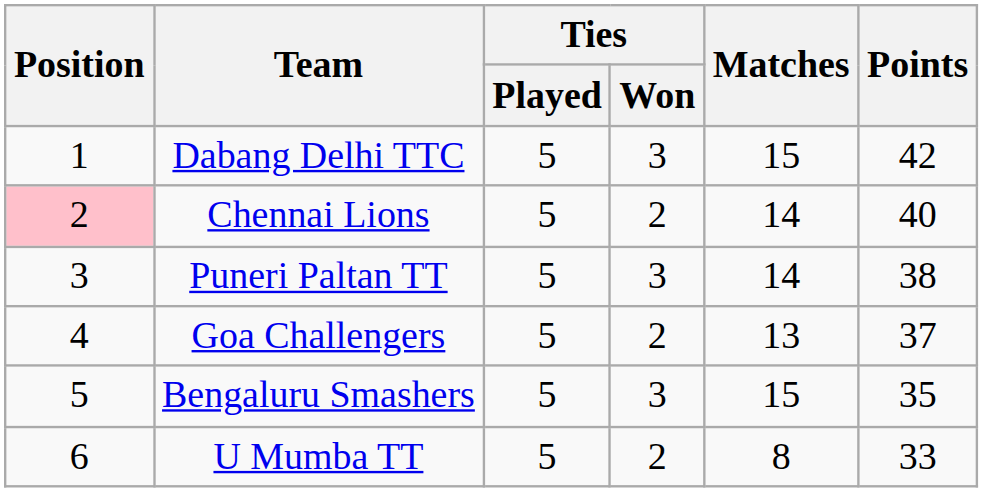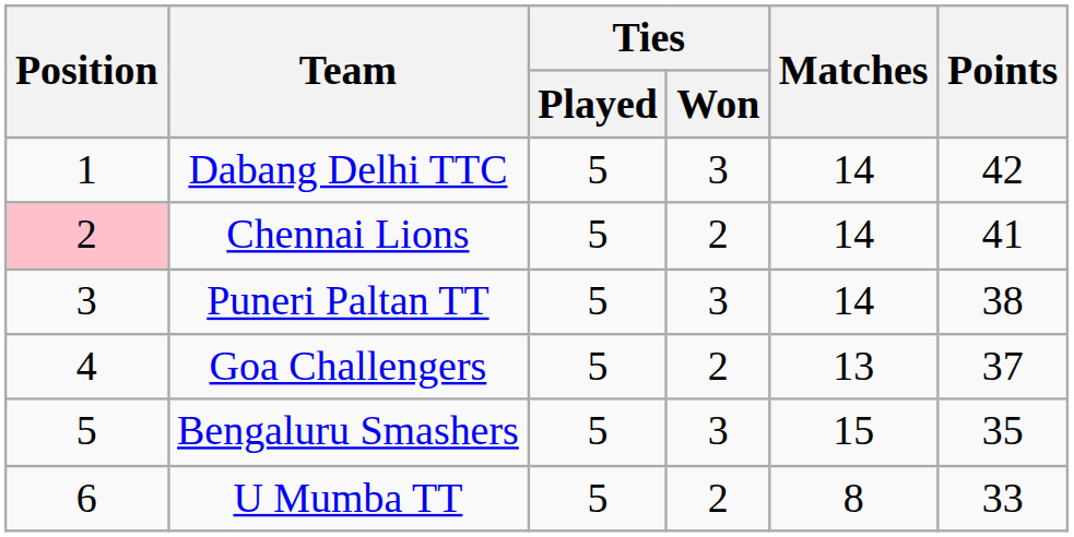Dabang Delhi TTC | Matches: 15 -> 14
Chennai Lions | Points: 40 -> 41
